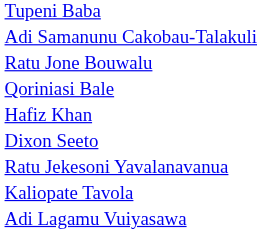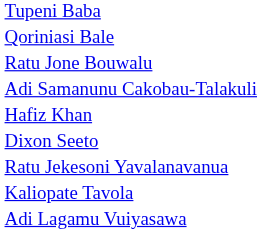row 2 | column 1: Adi Samanunu Cakobau-Talakuli -> Qoriniasi Bale
row 4 | column 1: Qoriniasi Bale -> Adi Samanunu Cakobau-Talakuli
